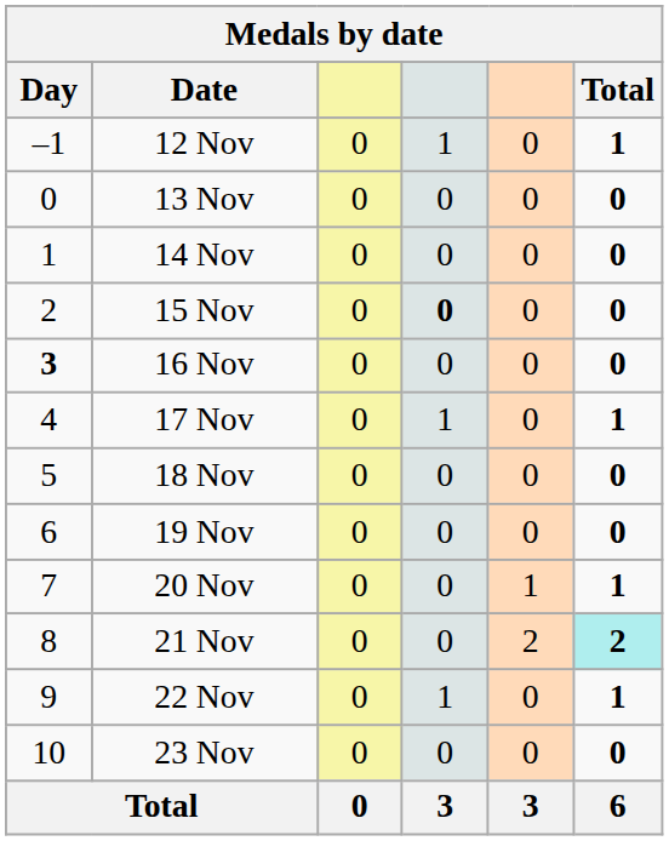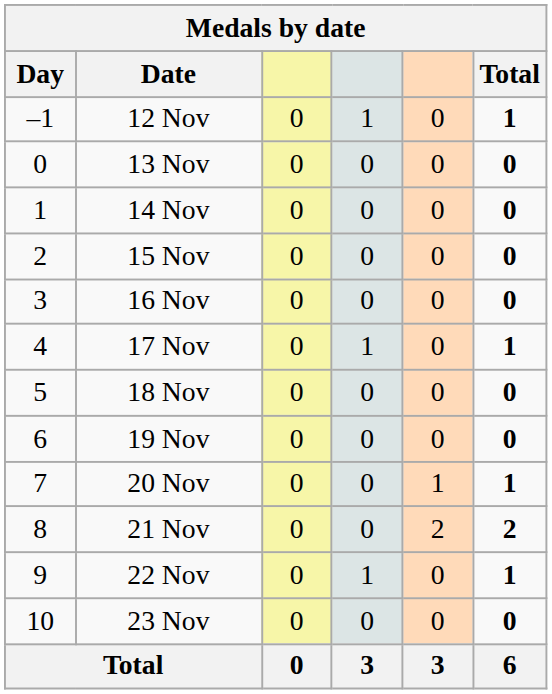15 Nov | column 4: bold -> normal
16 Nov | Day: bold -> normal
21 Nov | Total: paleturquoise background -> no background
